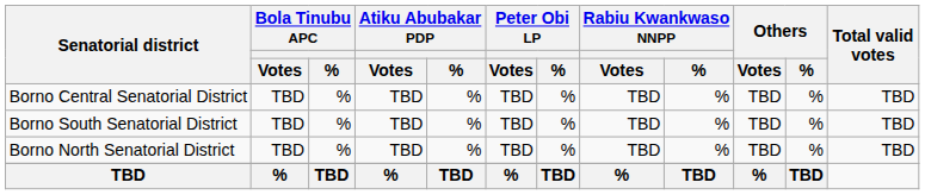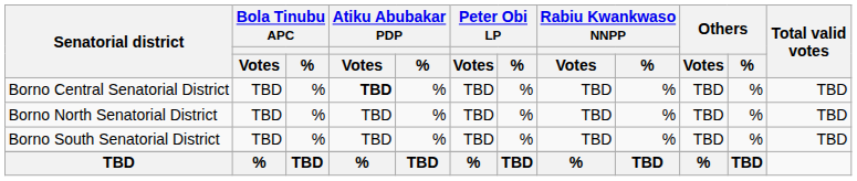Borno Central Senatorial District | Atiku Abubakar PDP / Votes: normal -> bold
rows swapped: Borno North Senatorial District <-> Borno South Senatorial District
